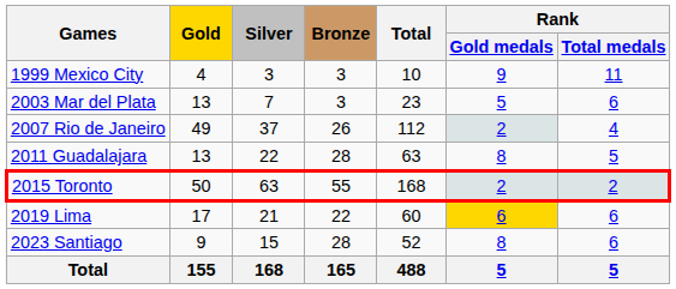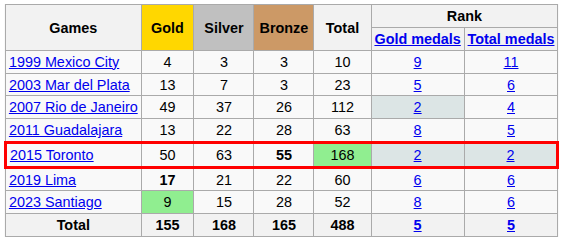2015 Toronto | Bronze: normal -> bold
2015 Toronto | Total: no background -> lightgreen background
2019 Lima | Gold: normal -> bold
2019 Lima | Rank / Gold medals: gold background -> no background
2023 Santiago | Gold: no background -> lightgreen background
